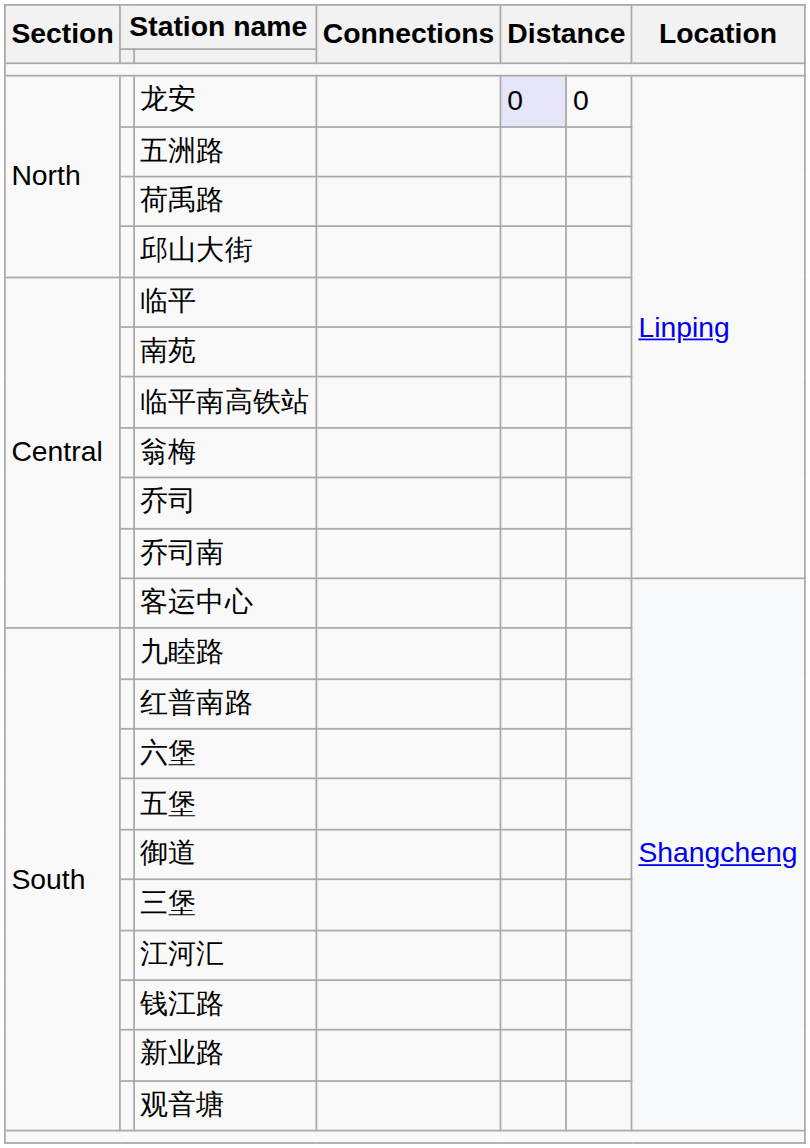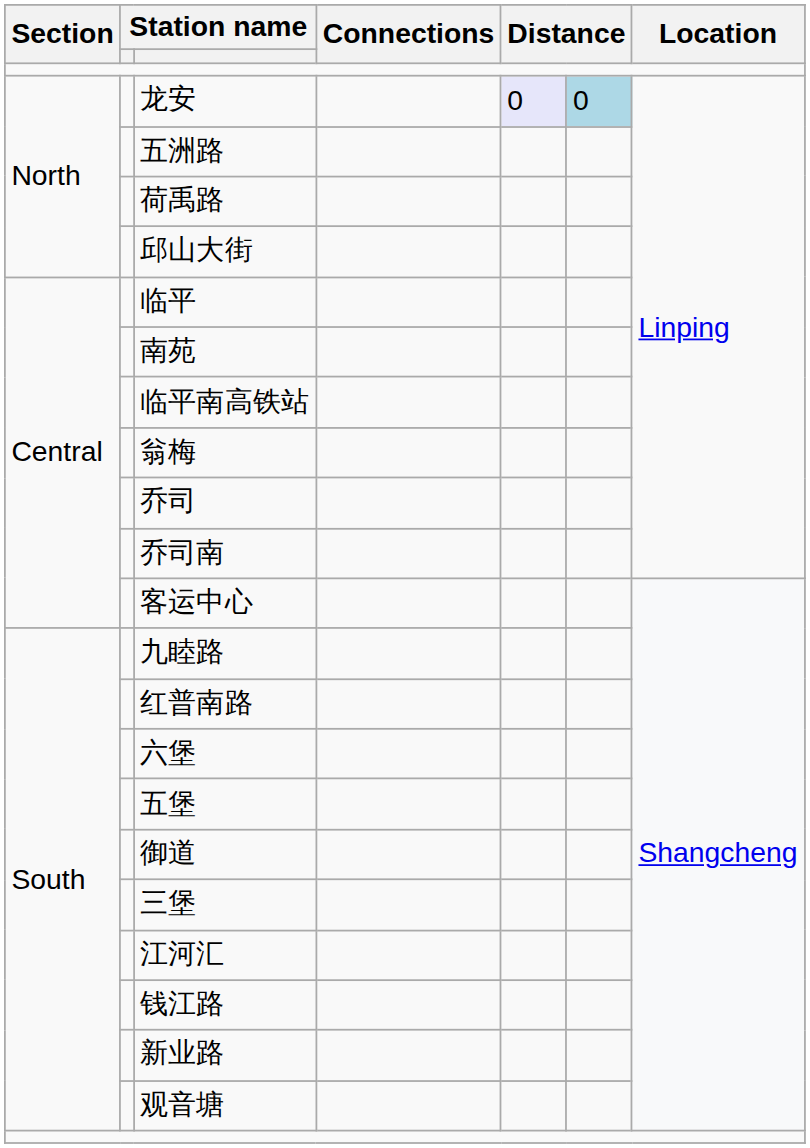龙安 | column 6: no background -> lightblue background
